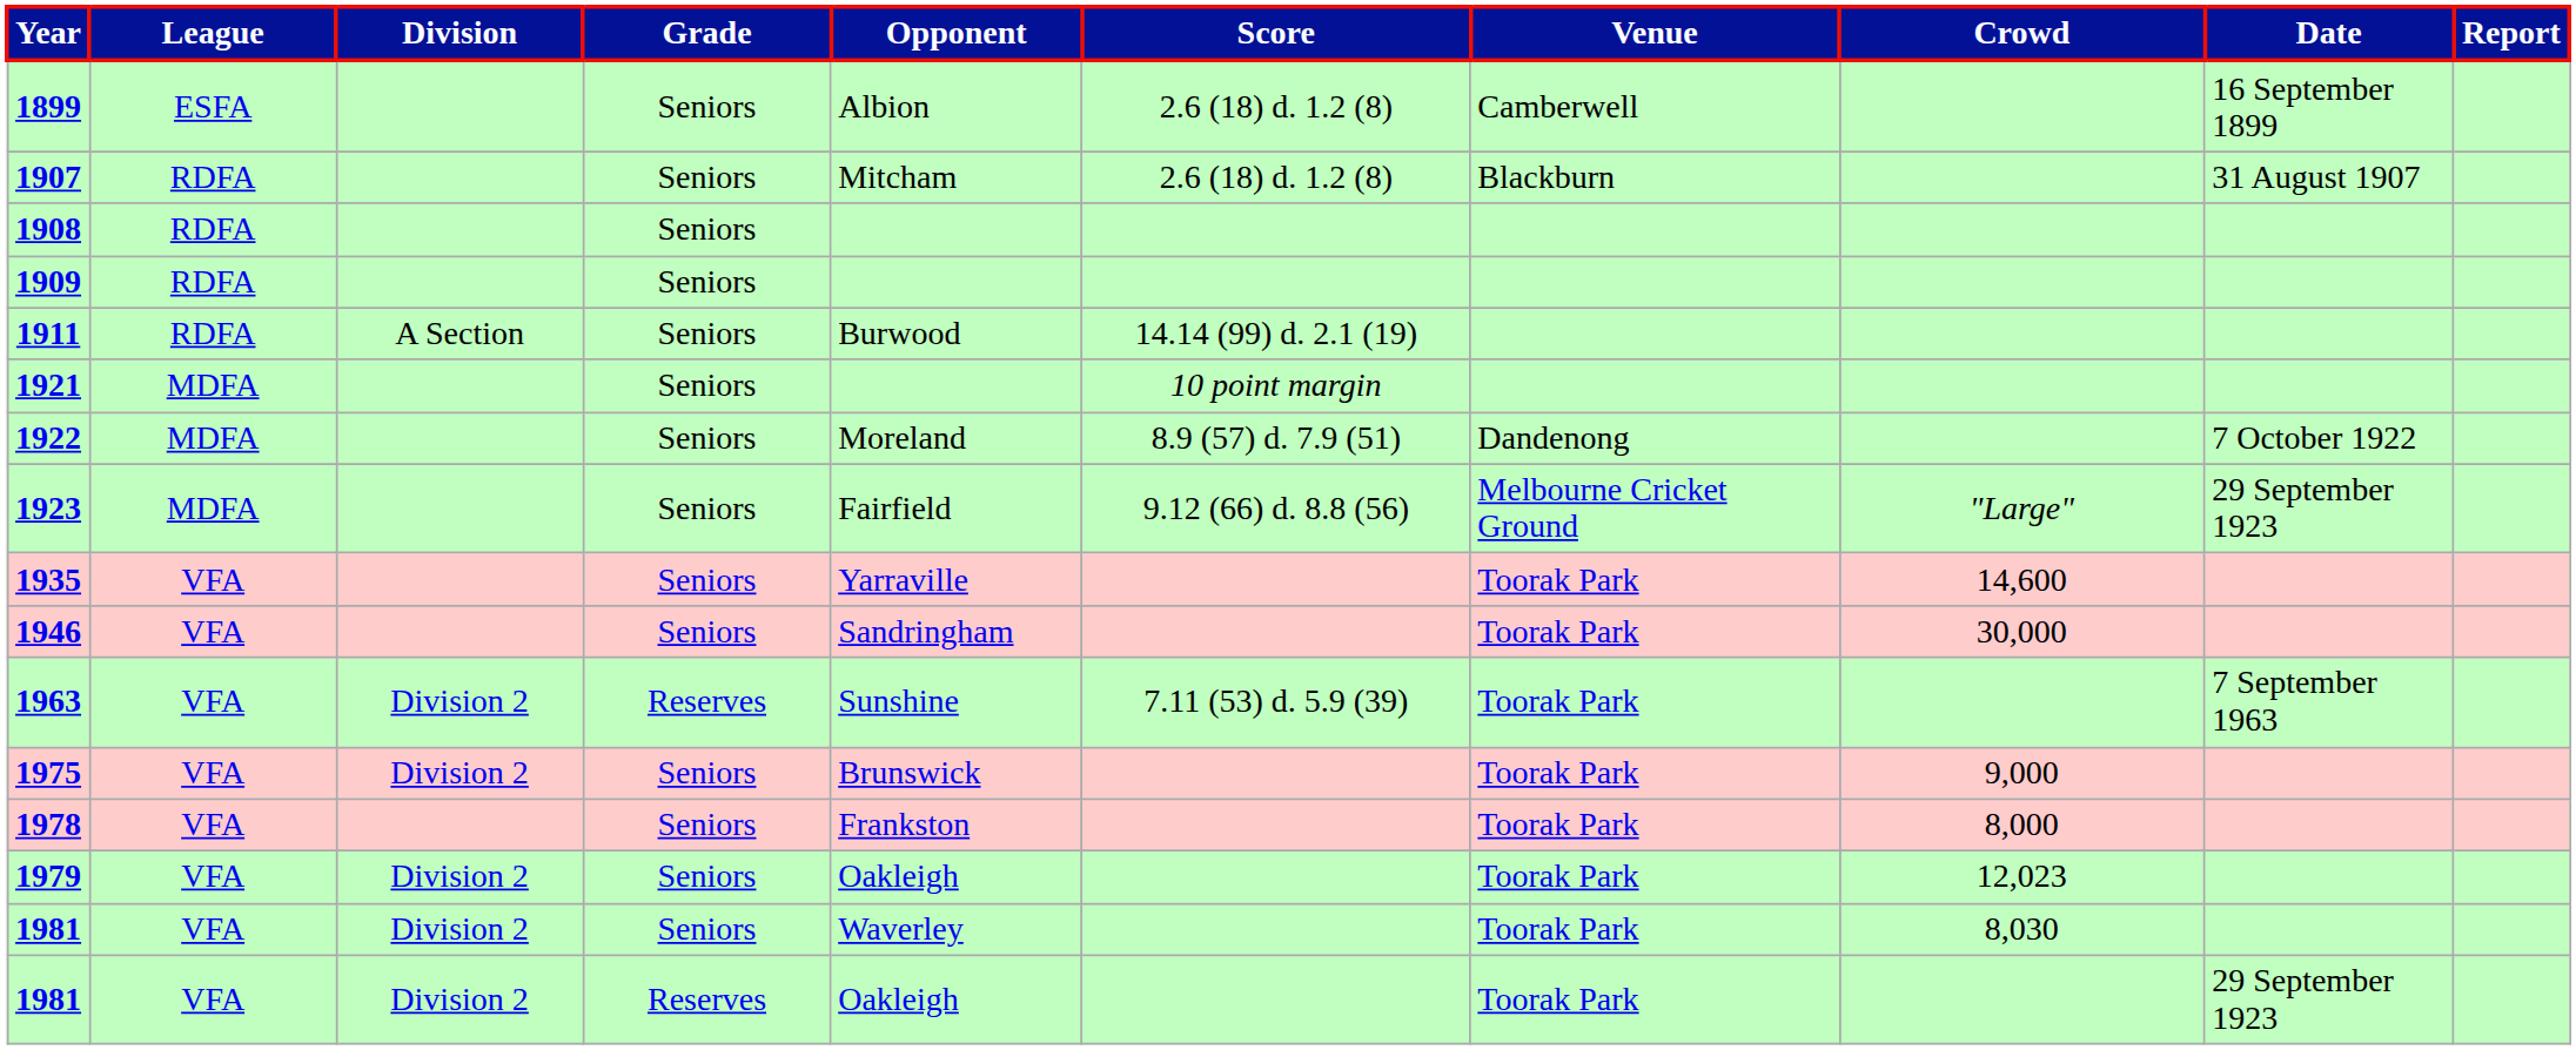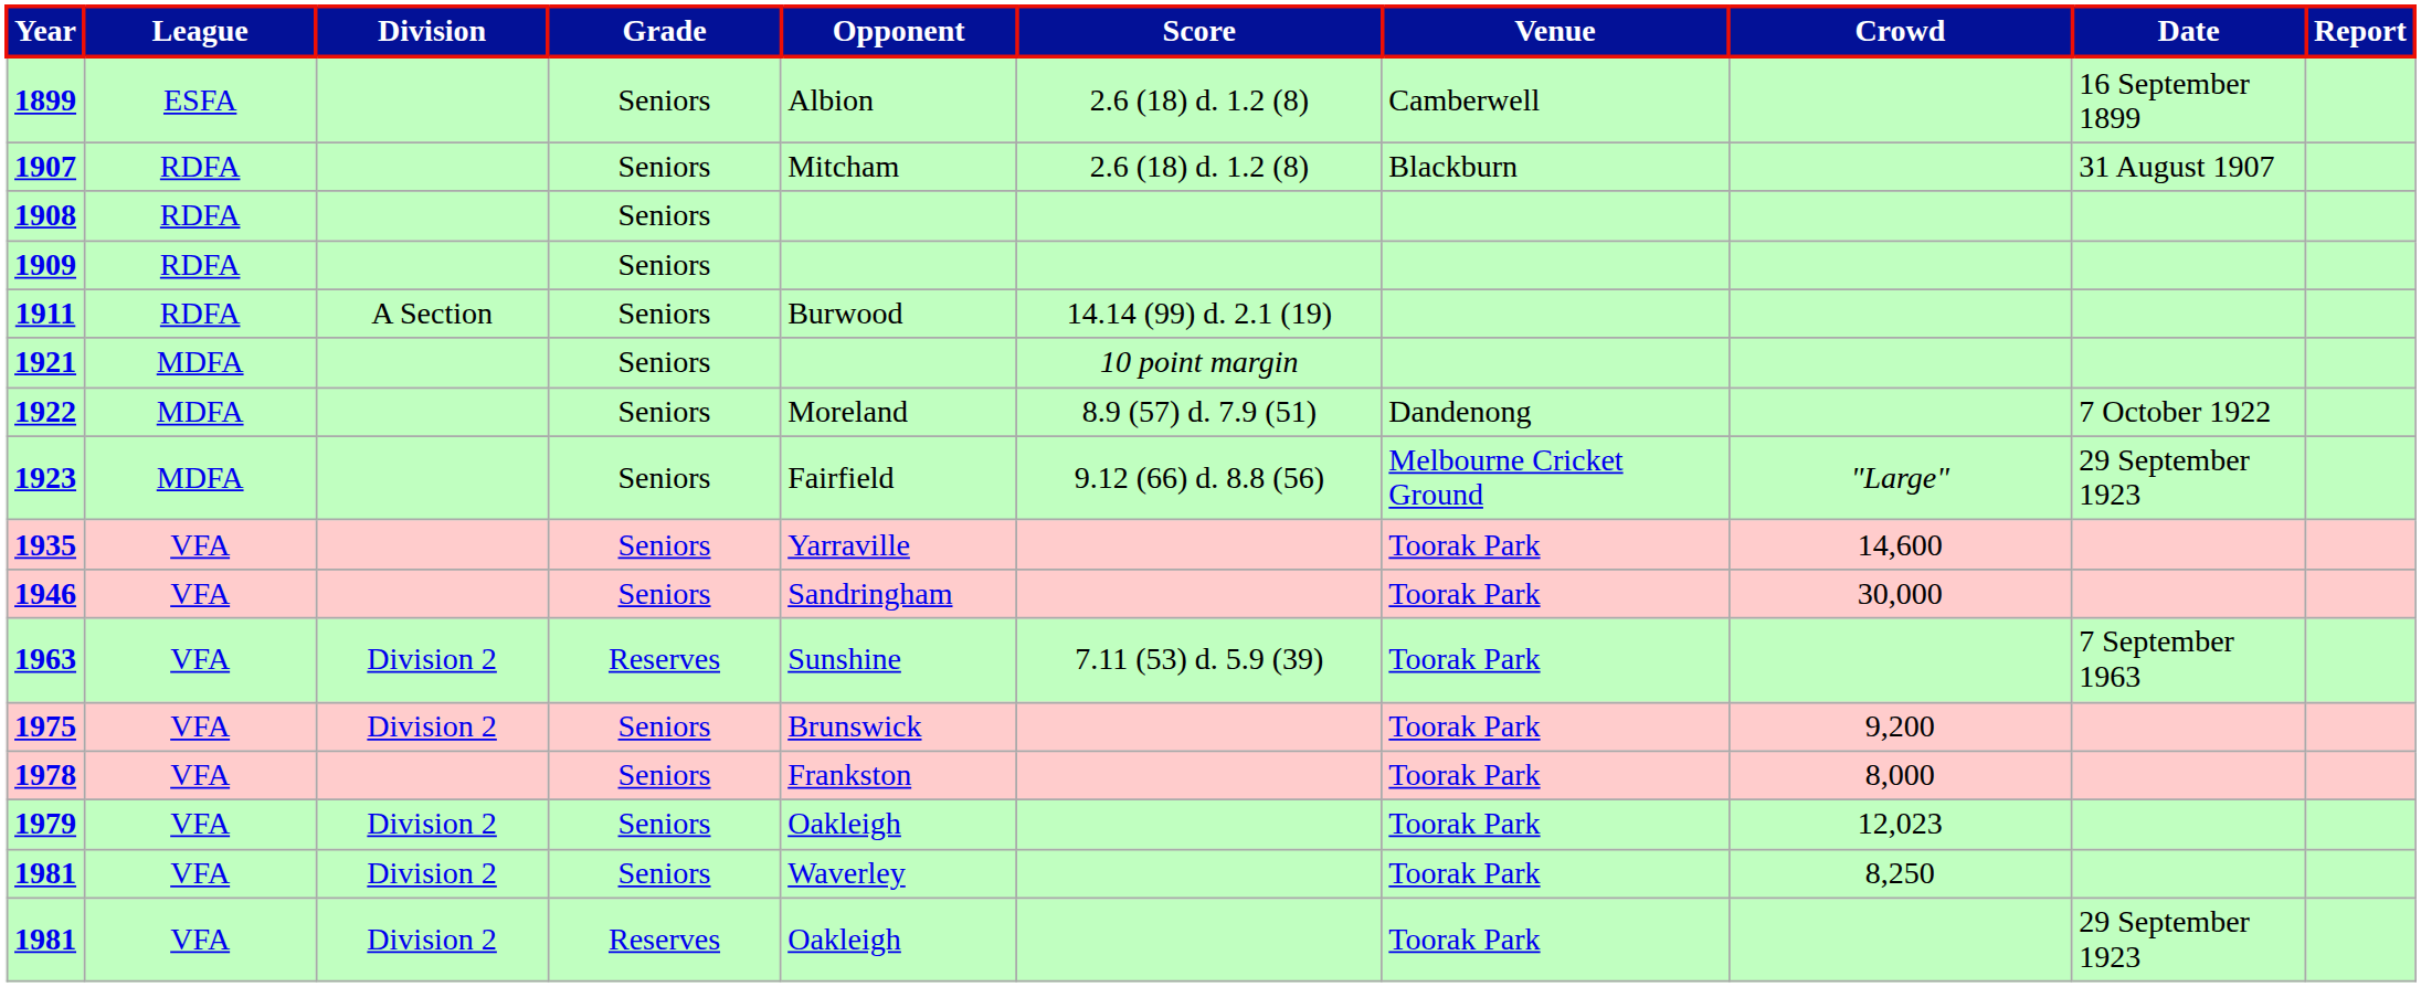1975 | Crowd: 9,000 -> 9,200
1981 / Seniors | Crowd: 8,030 -> 8,250
